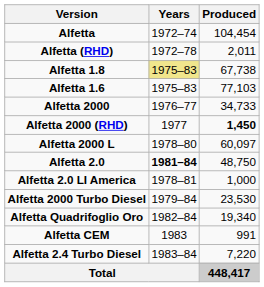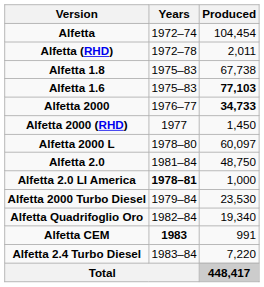Alfetta 1.8 | Years: khaki background -> no background
Alfetta 1.6 | Produced: normal -> bold
Alfetta 2000 | Produced: normal -> bold
Alfetta 2000 (RHD) | Produced: bold -> normal
Alfetta 2.0 | Years: bold -> normal
Alfetta 2.0 LI America | Years: normal -> bold
Alfetta CEM | Years: normal -> bold
